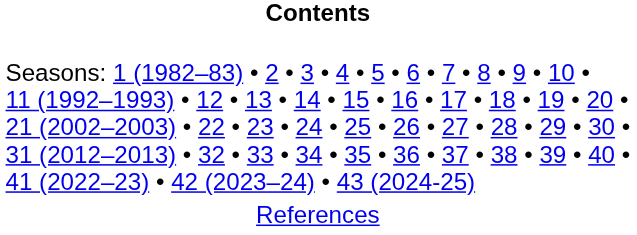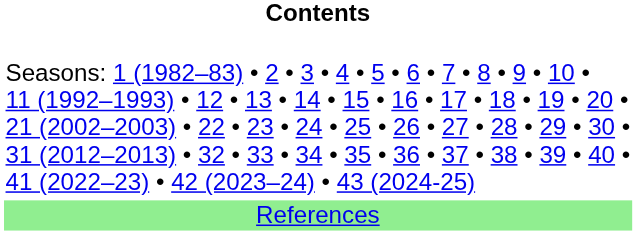row 3 | column 1: no background -> lightgreen background
